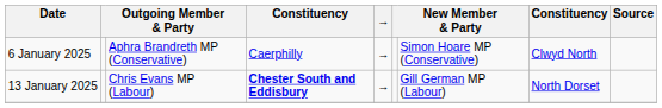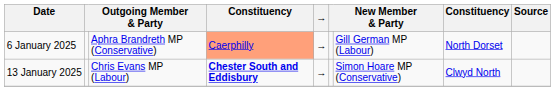6 January 2025 | column 4: no background -> lightsalmon background
6 January 2025 | column 7: Simon Hoare MP (Conservative) -> Gill German MP (Labour)
6 January 2025 | column 8: Clwyd North -> North Dorset
13 January 2025 | column 7: Gill German MP (Labour) -> Simon Hoare MP (Conservative)
13 January 2025 | column 8: North Dorset -> Clwyd North
